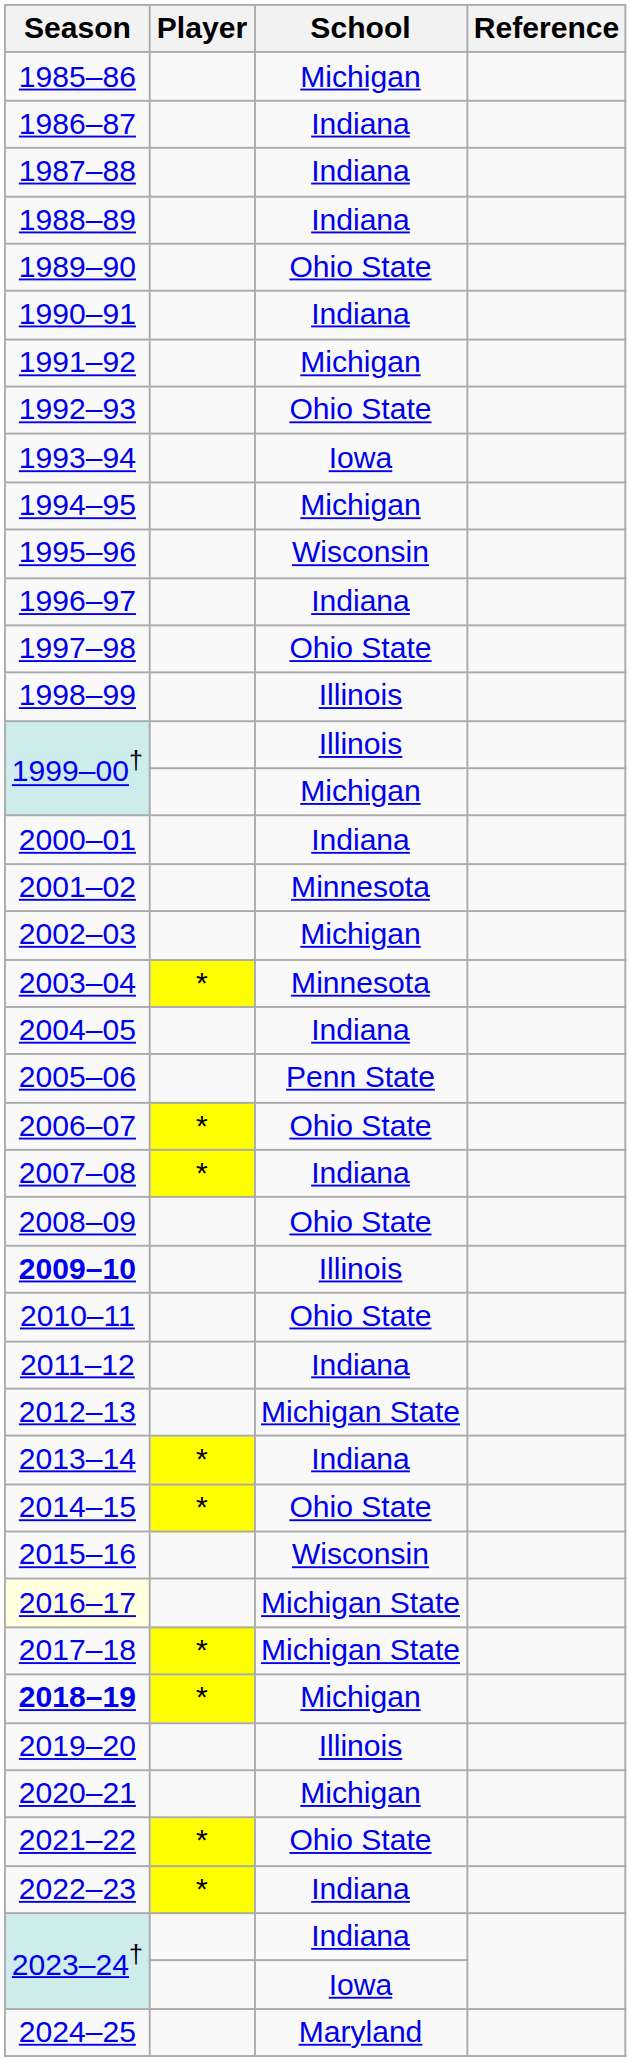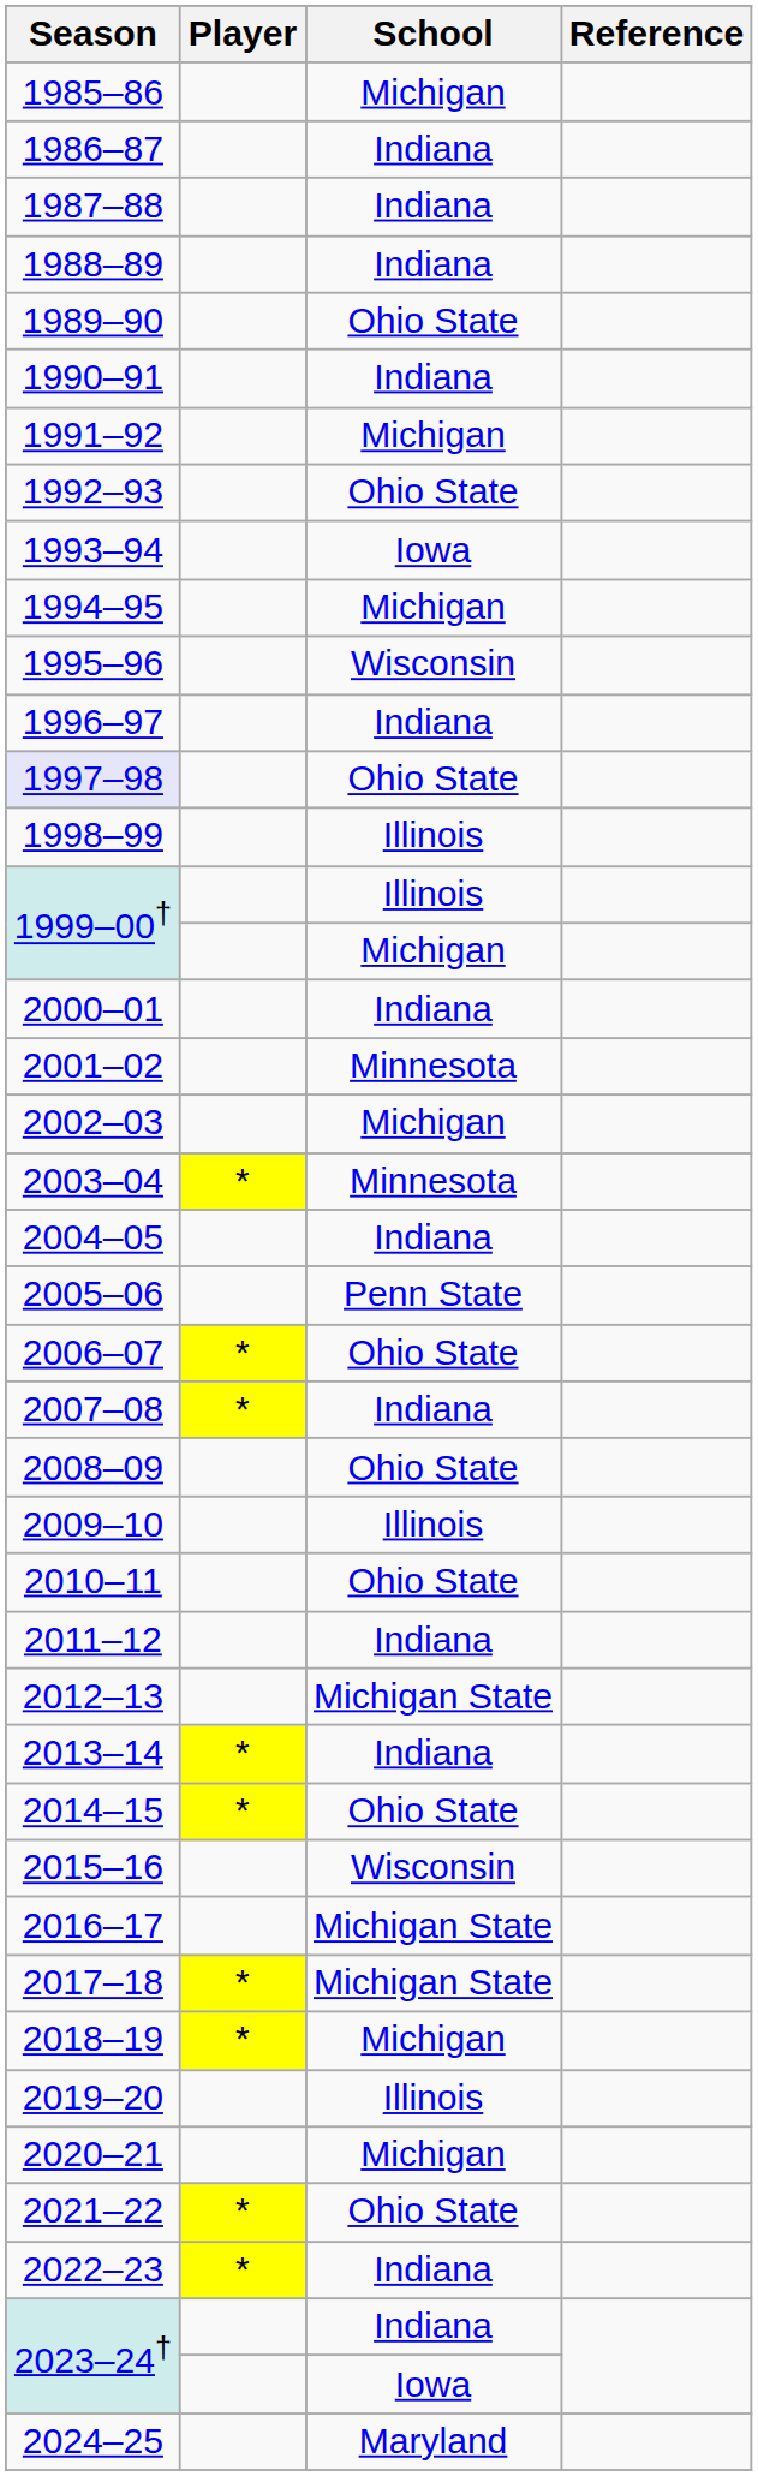1997–98 | Season: no background -> lavender background
2009–10 | Season: bold -> normal
2016–17 | Season: lightyellow background -> no background
2018–19 | Season: bold -> normal
